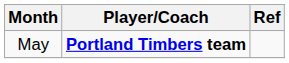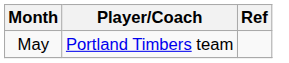May | Player/Coach: bold -> normal
